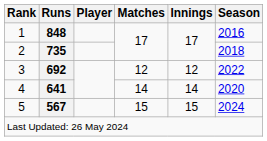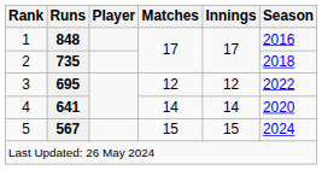3 | Runs: 692 -> 695
